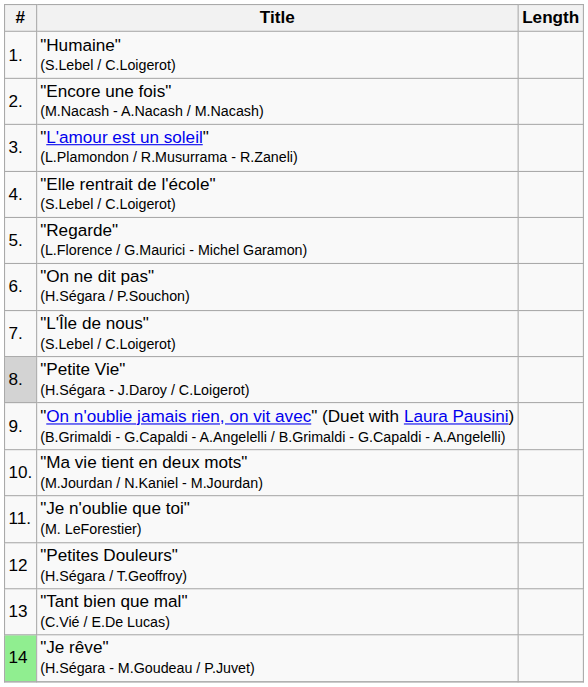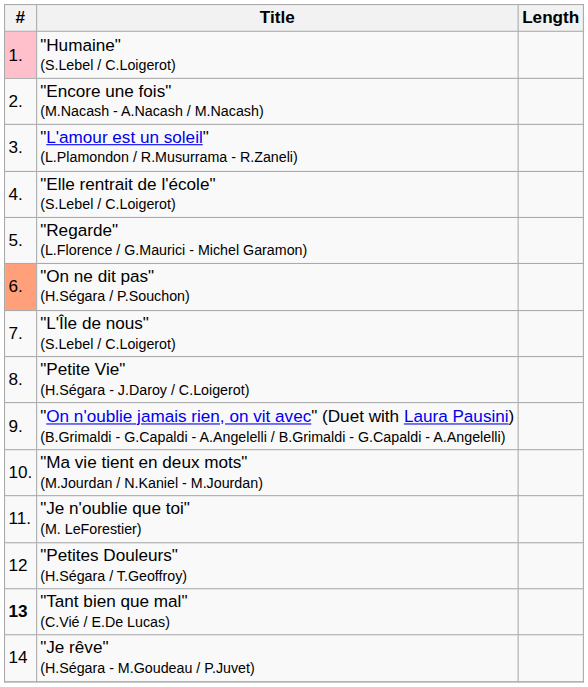"Humaine" (S.Lebel / C.Loigerot) | #: no background -> pink background
"On ne dit pas" (H.Ségara / P.Souchon) | #: no background -> lightsalmon background
"Petite Vie" (H.Ségara - J.Daroy / C.Loigerot) | #: lightgrey background -> no background
"Tant bien que mal" (C.Vié / E.De Lucas) | #: normal -> bold
"Je rêve" (H.Ségara - M.Goudeau / P.Juvet) | #: lightgreen background -> no background
